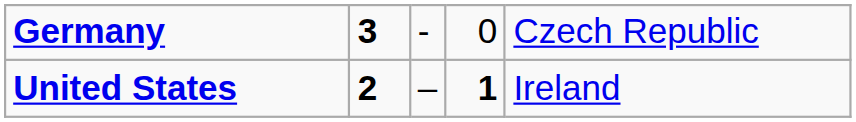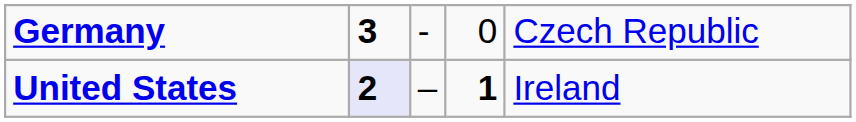United States | column 2: no background -> lavender background
